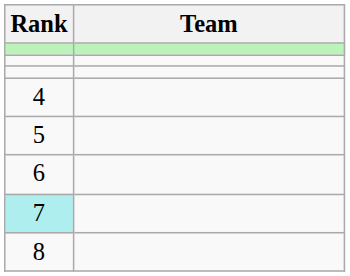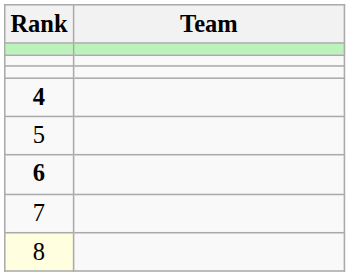row 5 | Rank: normal -> bold
row 7 | Rank: normal -> bold
row 8 | Rank: paleturquoise background -> no background
row 9 | Rank: no background -> lightyellow background
